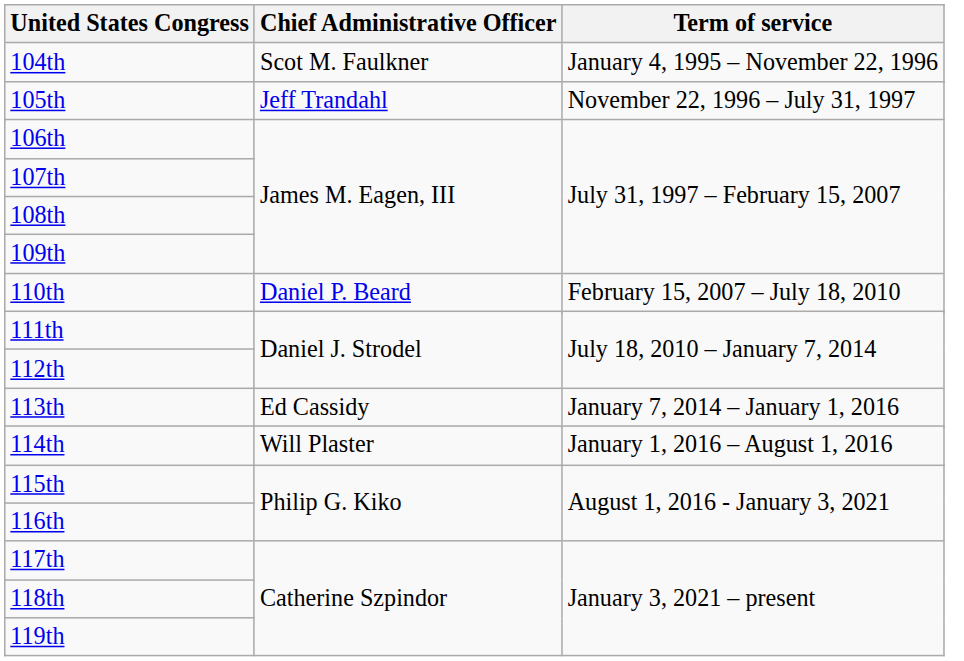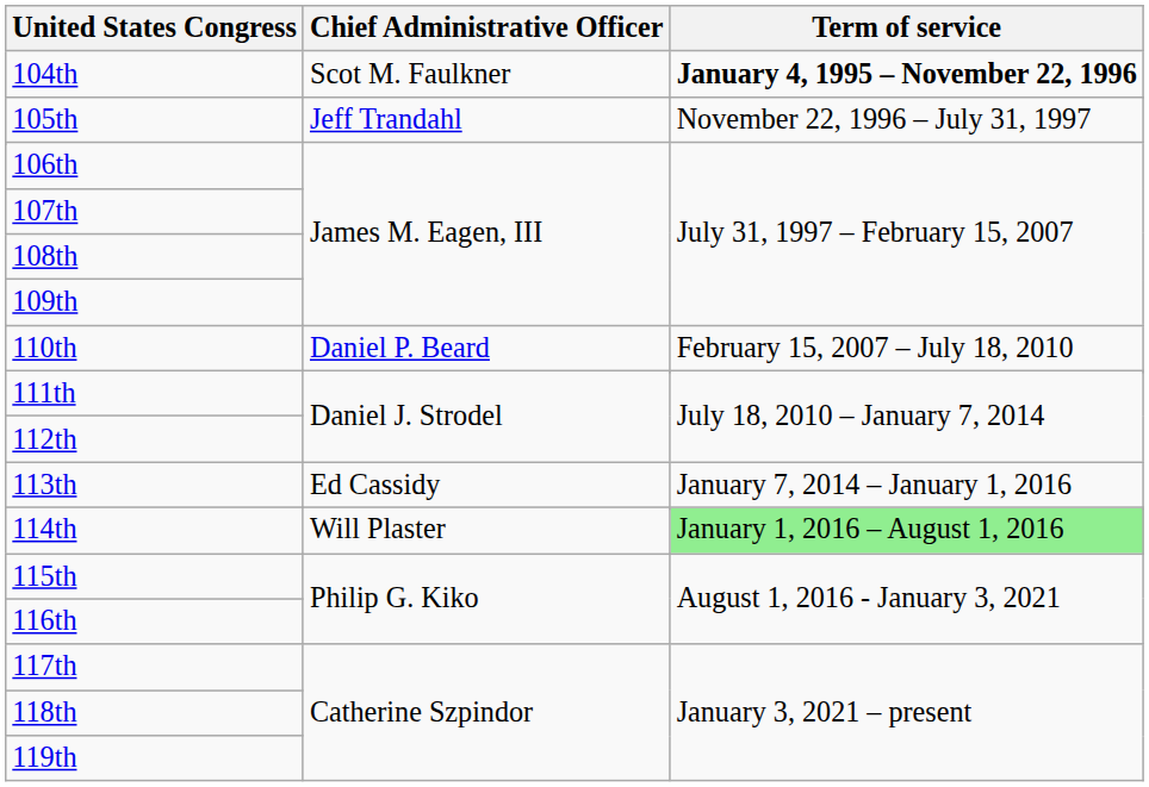104th / Scot M. Faulkner | Term of service: normal -> bold
114th / Will Plaster | Term of service: no background -> lightgreen background
